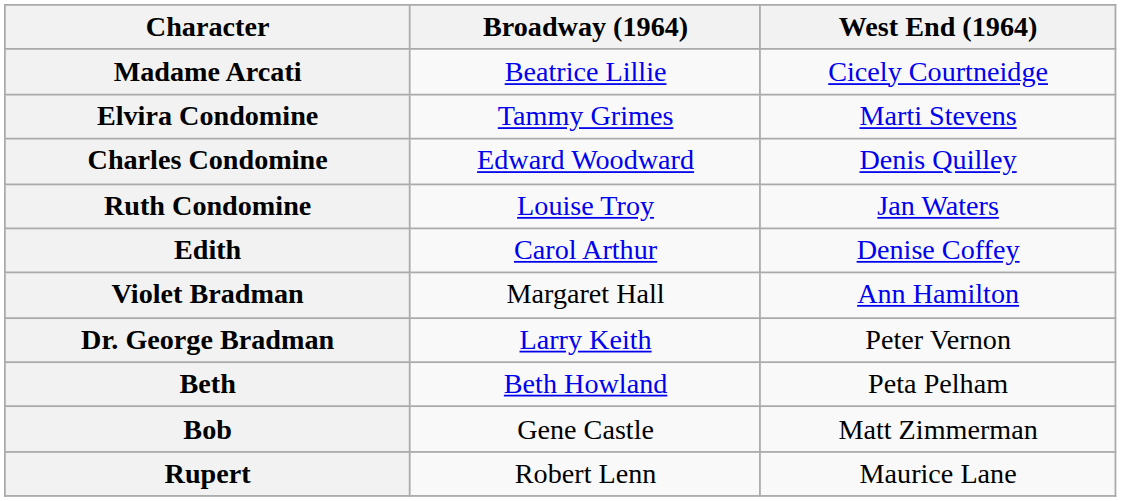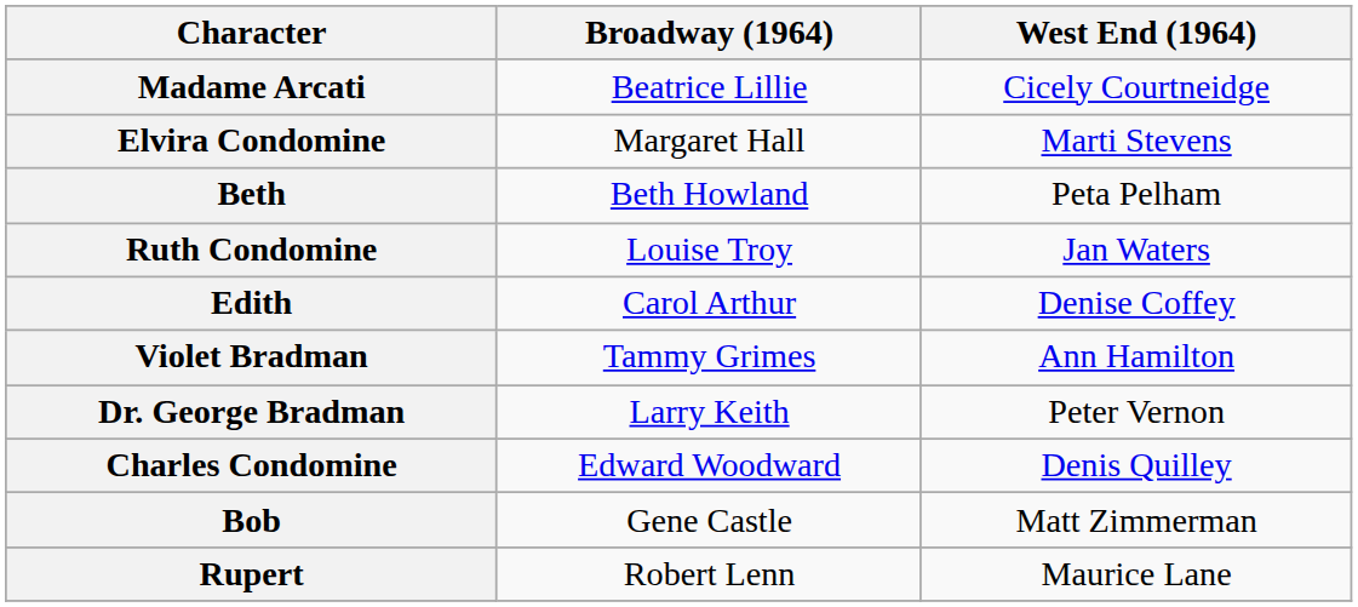Elvira Condomine | Broadway (1964): Tammy Grimes -> Margaret Hall
rows swapped: Charles Condomine <-> Beth
Violet Bradman | Broadway (1964): Margaret Hall -> Tammy Grimes
